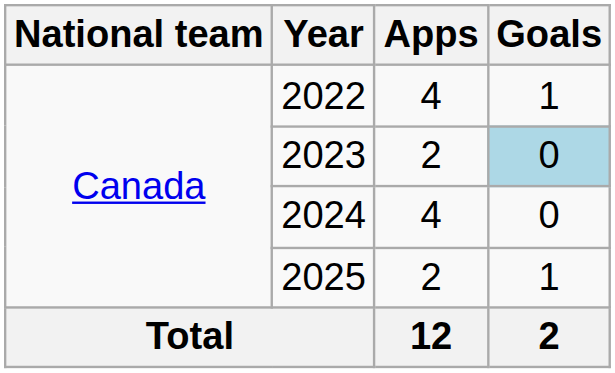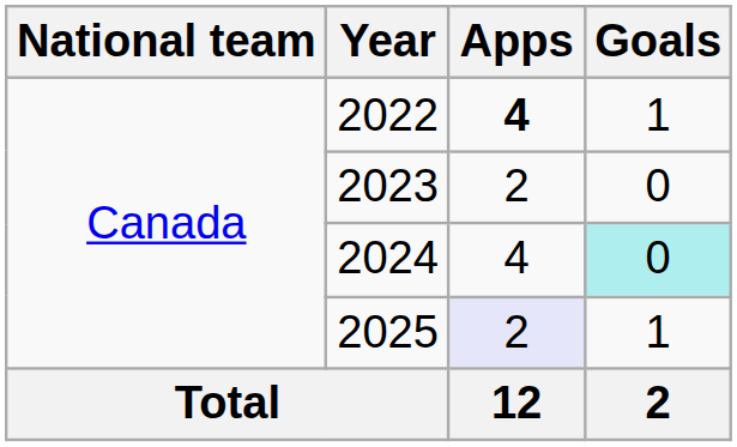2022 | Apps: normal -> bold
2023 | Goals: lightblue background -> no background
2024 | Goals: no background -> paleturquoise background
2025 | Apps: no background -> lavender background
